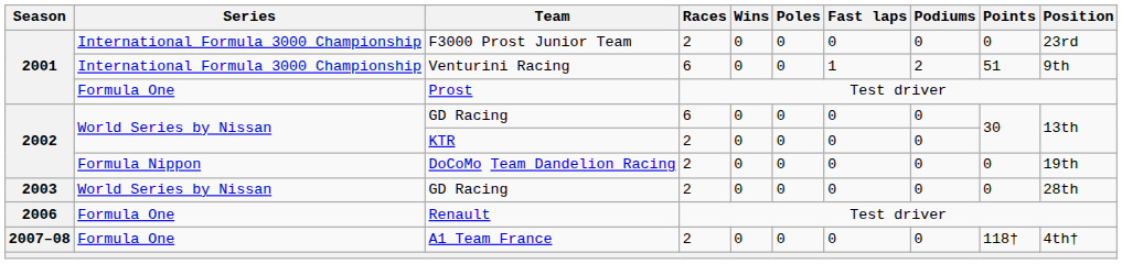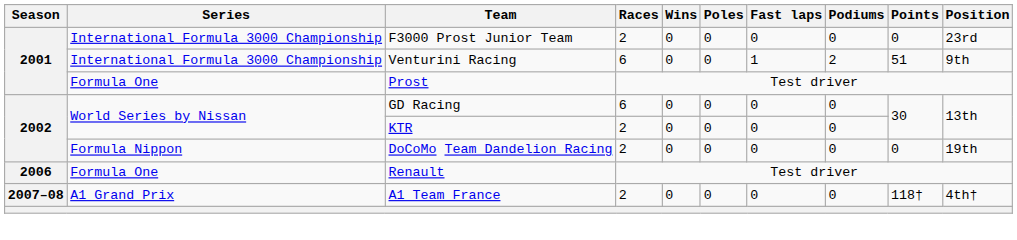- row: 2003 | World Series by Nissan | GD Racing | 2 | 0 | 0 | 0 | 0 | 0 | 28th
A1 Team France | Series: Formula One -> A1 Grand Prix
